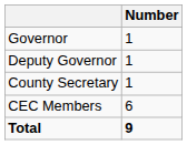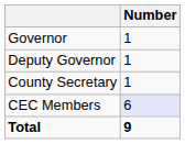CEC Members | Number: no background -> lavender background
